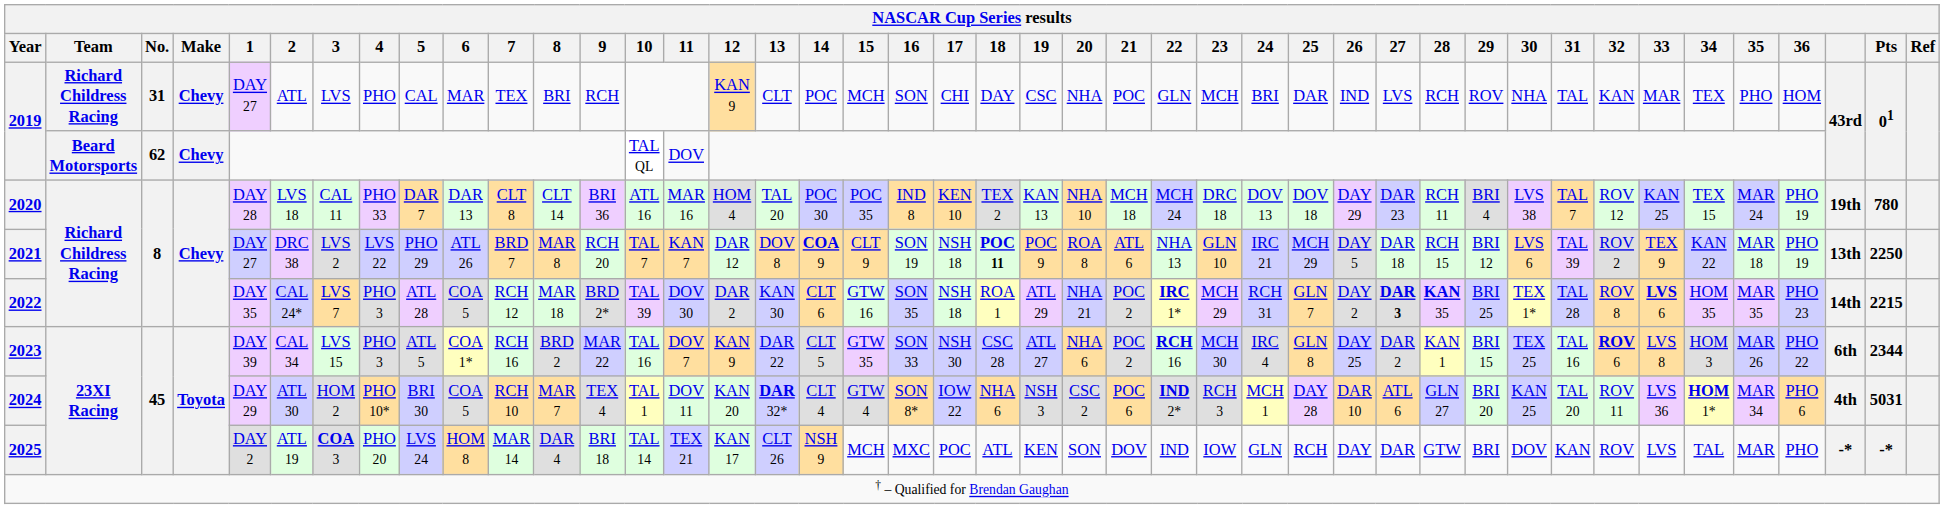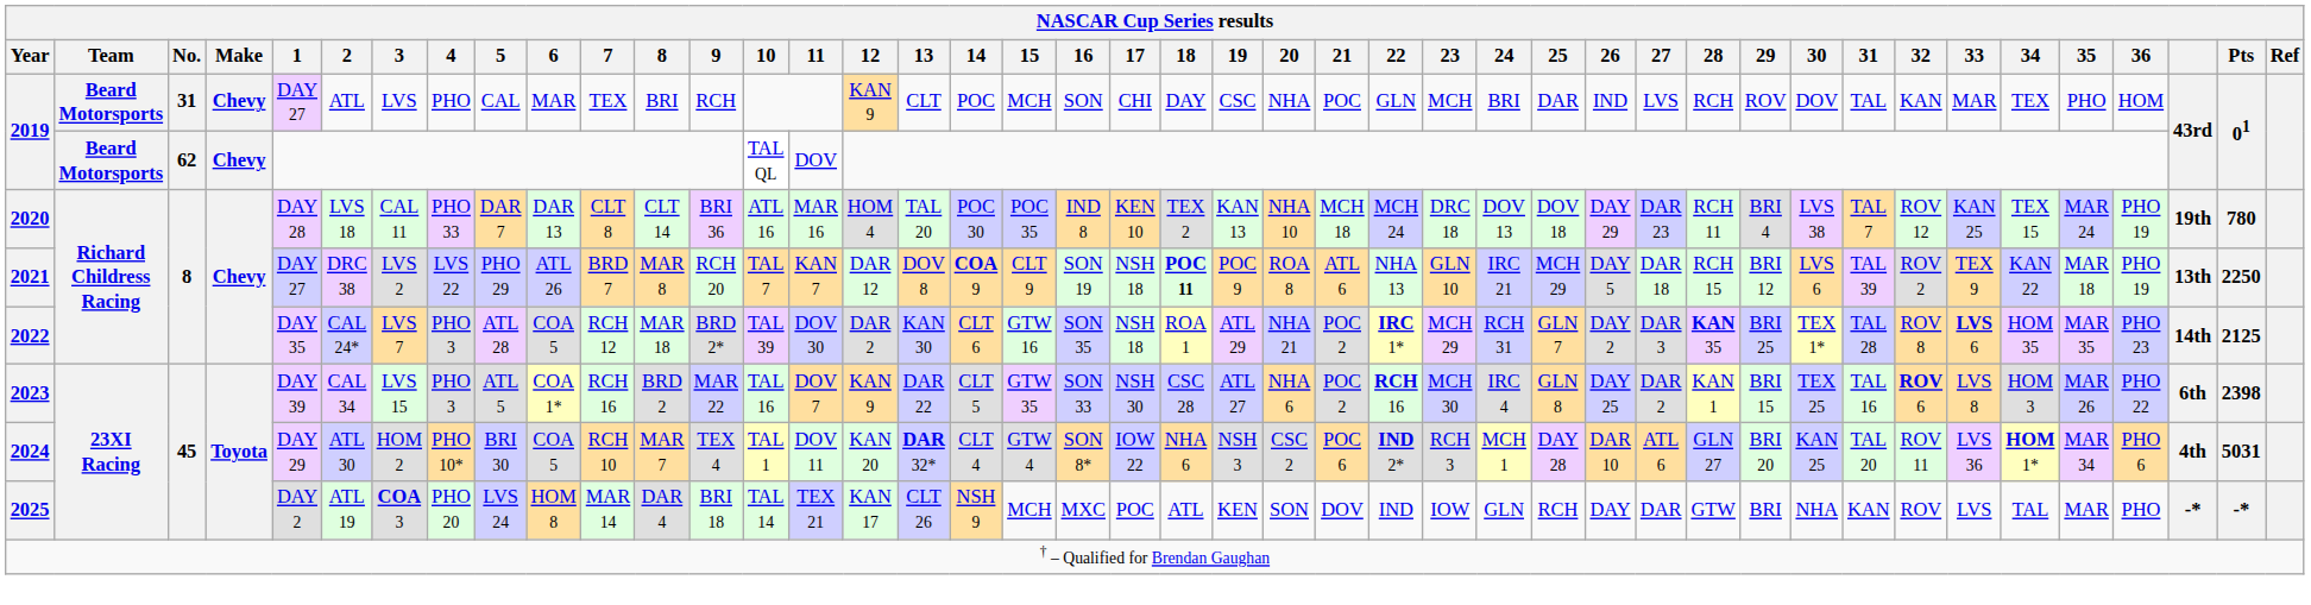2019 / 31 | Team: Richard Childress Racing -> Beard Motorsports
2019 / 31 | 30: NHA -> DOV
2022 | 27: bold -> normal
2022 | Pts: 2215 -> 2125
2023 | Pts: 2344 -> 2398
2025 | 30: DOV -> NHA
